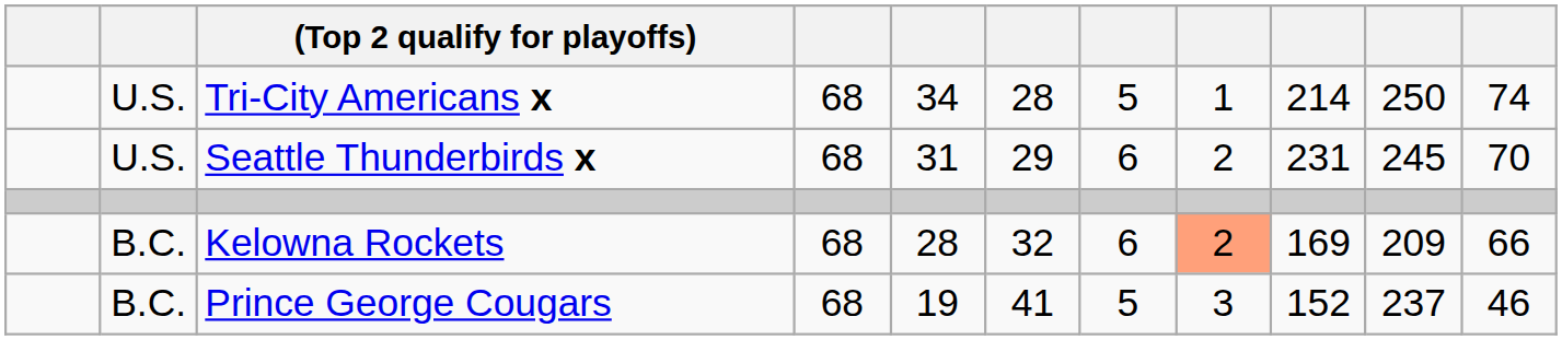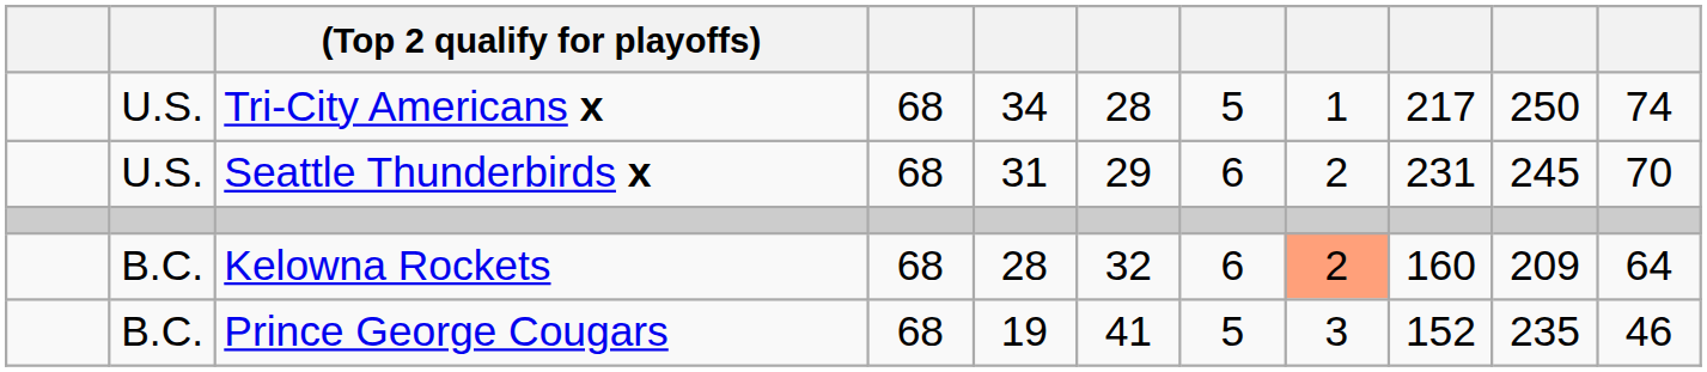Tri-City Americans x | column 9: 214 -> 217
Kelowna Rockets | column 9: 169 -> 160
Kelowna Rockets | column 11: 66 -> 64
Prince George Cougars | column 10: 237 -> 235
